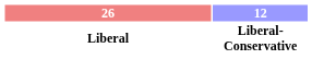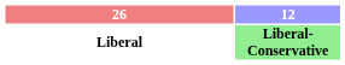Liberal | 12: no background -> lightgreen background
